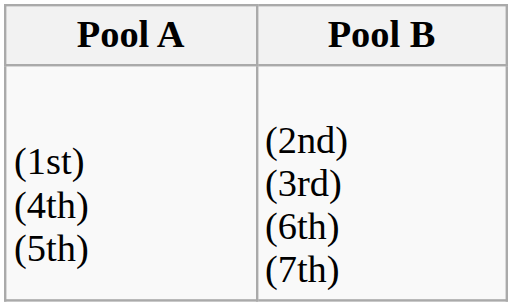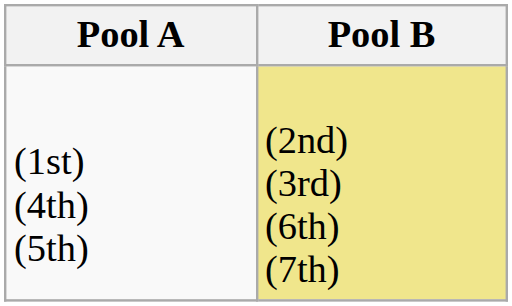(1st) (4th) (5th) | Pool B: no background -> khaki background
